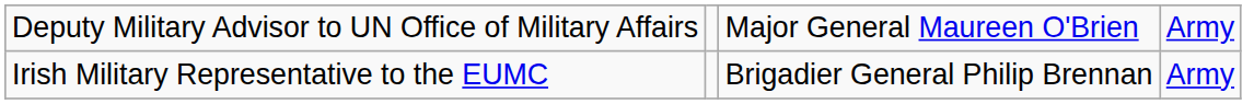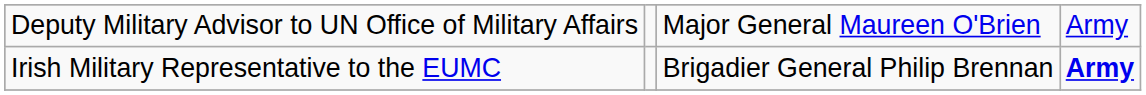Irish Military Representative to the EUMC | column 4: normal -> bold
